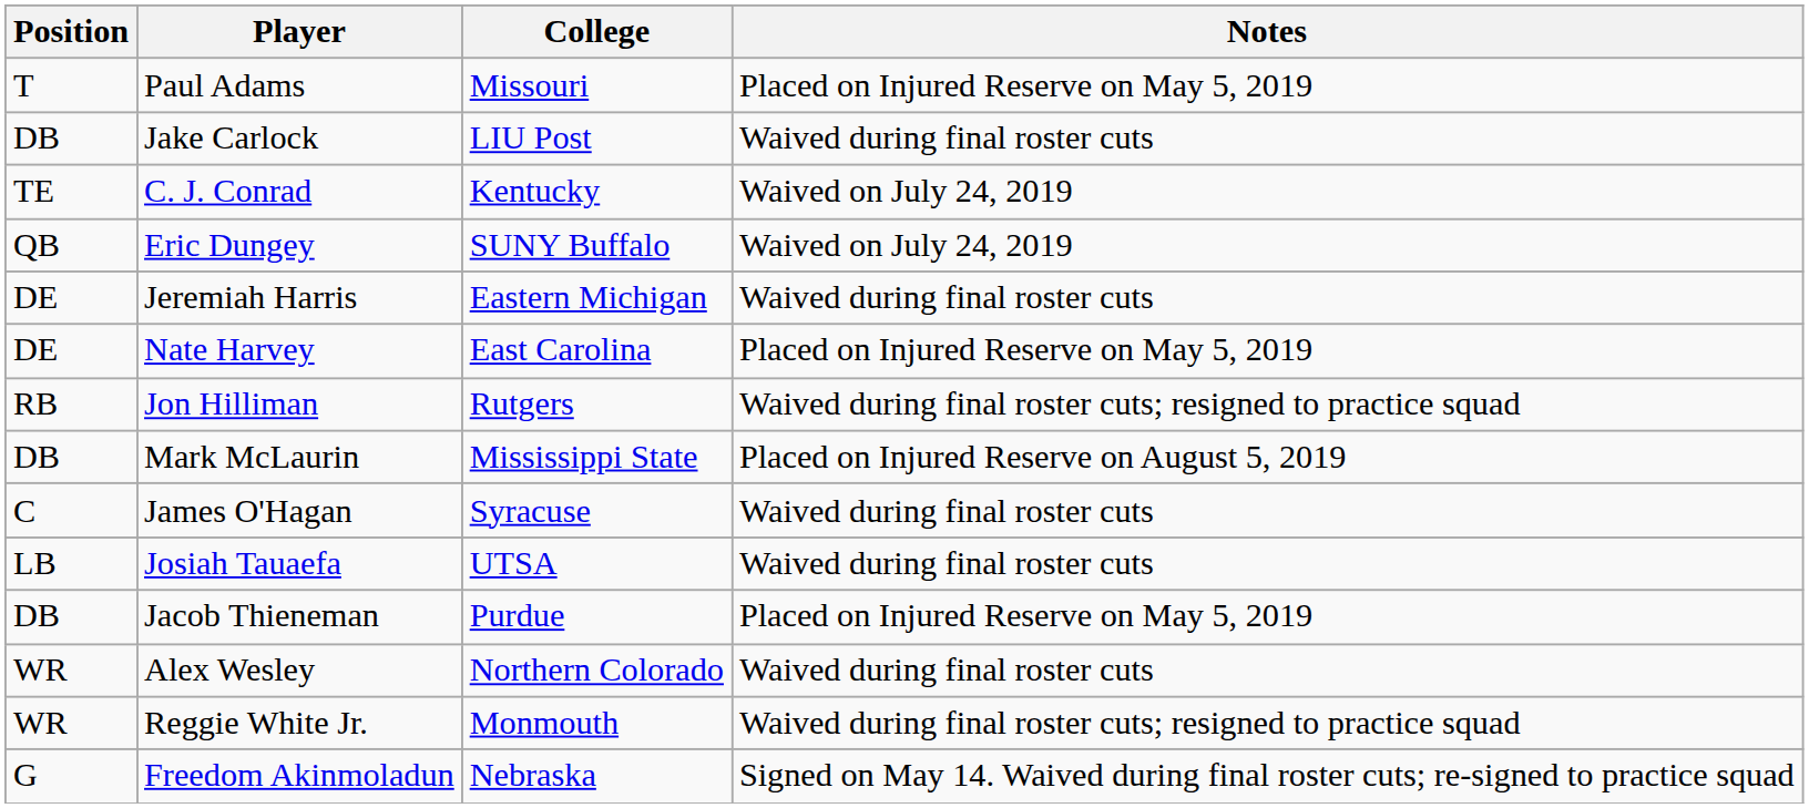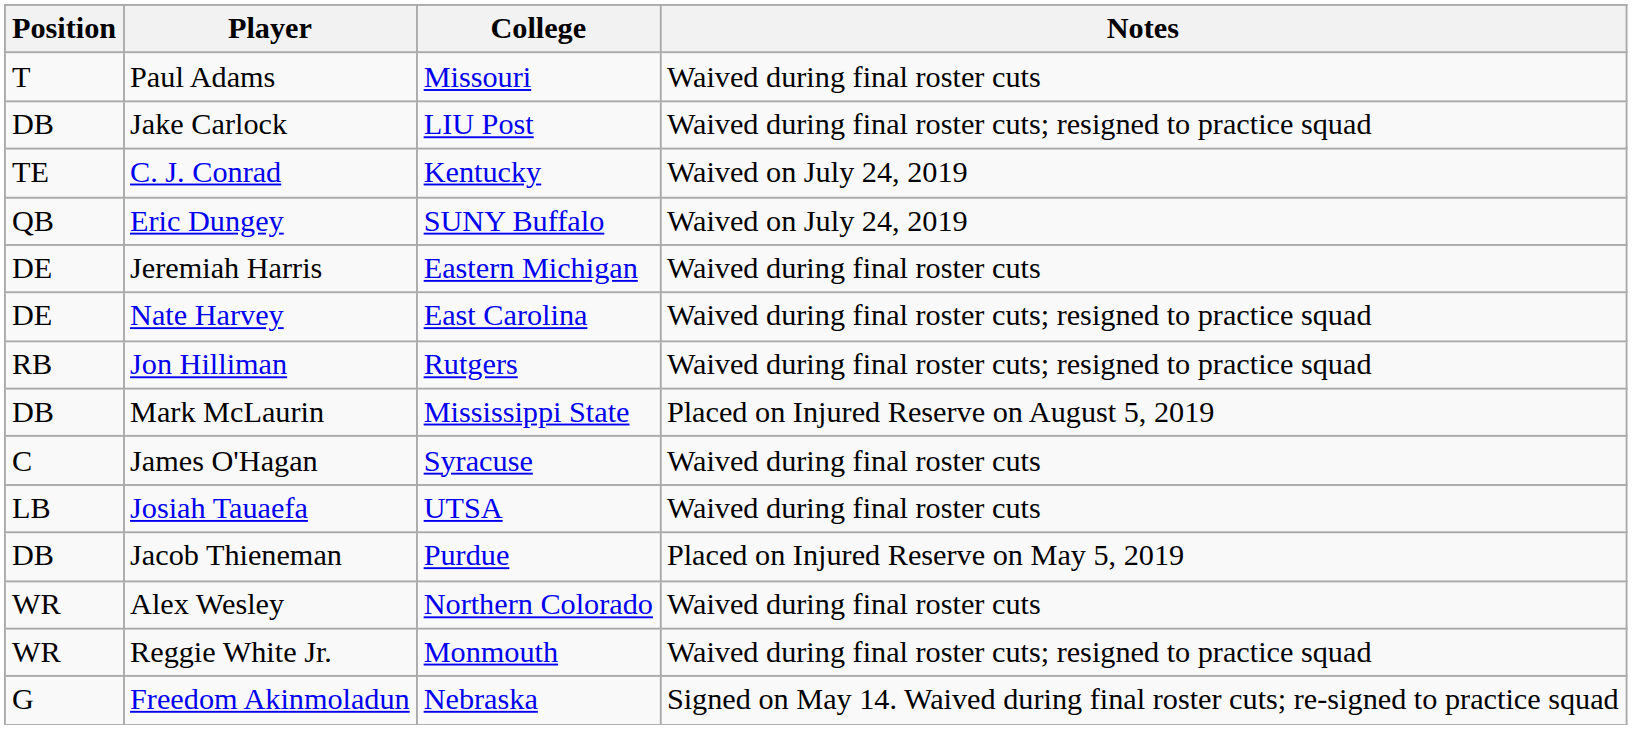Paul Adams | Notes: Placed on Injured Reserve on May 5, 2019 -> Waived during final roster cuts
Jake Carlock | Notes: Waived during final roster cuts -> Waived during final roster cuts; resigned to practice squad
Nate Harvey | Notes: Placed on Injured Reserve on May 5, 2019 -> Waived during final roster cuts; resigned to practice squad
